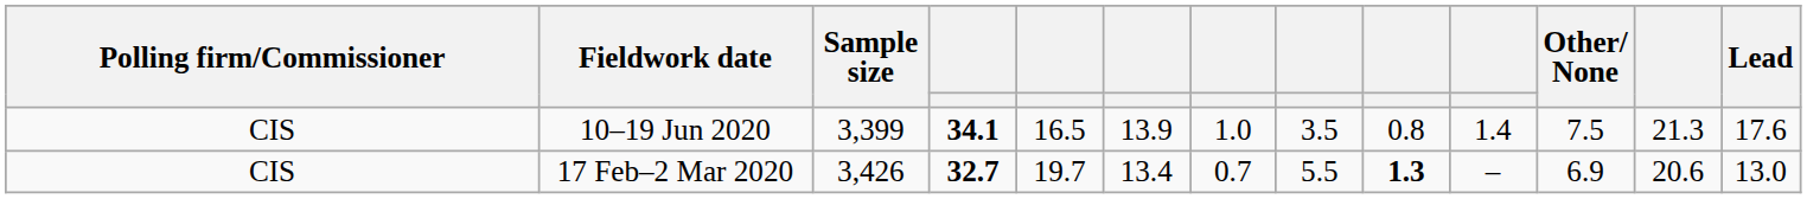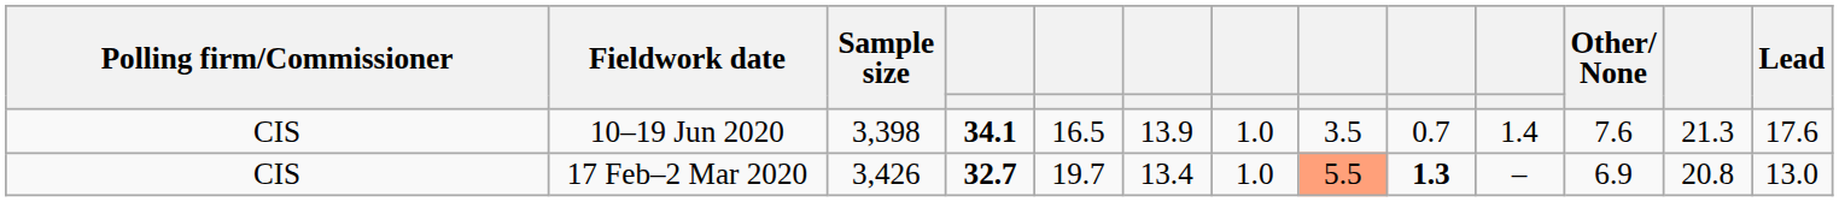10–19 Jun 2020 | Sample size: 3,399 -> 3,398
10–19 Jun 2020 | column 9: 0.8 -> 0.7
10–19 Jun 2020 | Other/ None: 7.5 -> 7.6
17 Feb–2 Mar 2020 | column 7: 0.7 -> 1.0
17 Feb–2 Mar 2020 | column 8: no background -> lightsalmon background
17 Feb–2 Mar 2020 | column 12: 20.6 -> 20.8
